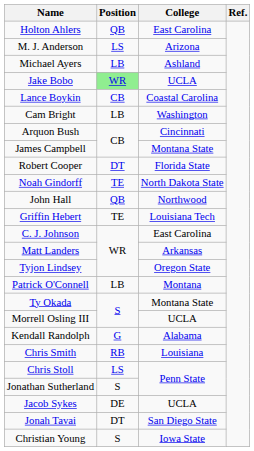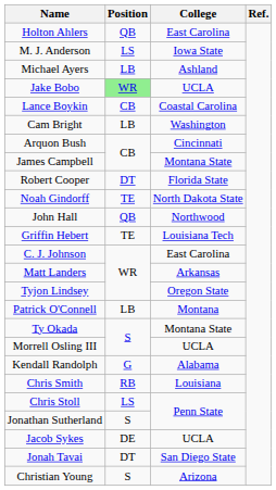M. J. Anderson | College: Arizona -> Iowa State
Christian Young | College: Iowa State -> Arizona
